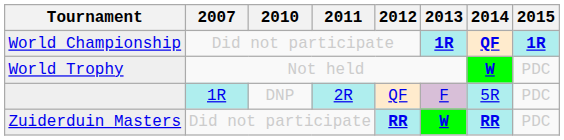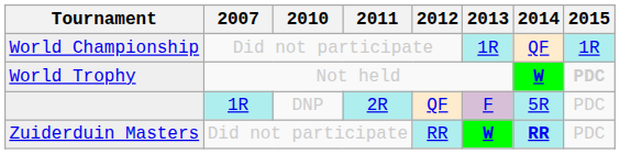World Championship | 2013: bold -> normal
World Championship | 2014: bold -> normal
World Championship | 2015: bold -> normal
World Trophy | 2015: normal -> bold
Zuiderduin Masters | 2012: bold -> normal
